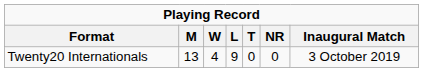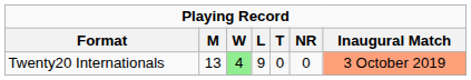Twenty20 Internationals | W: no background -> lightgreen background
Twenty20 Internationals | Inaugural Match: no background -> lightsalmon background
